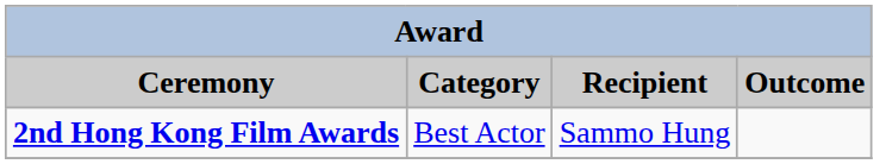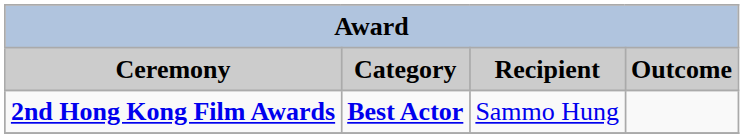2nd Hong Kong Film Awards | Category: normal -> bold
